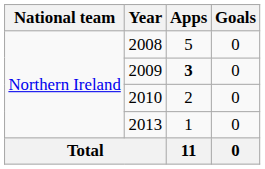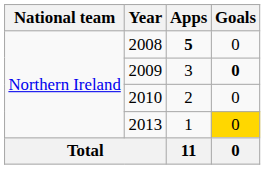2008 | Apps: normal -> bold
2009 | Apps: bold -> normal
2009 | Goals: normal -> bold
2013 | Goals: no background -> gold background
